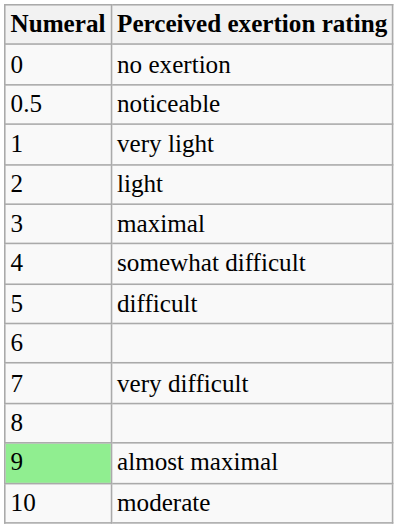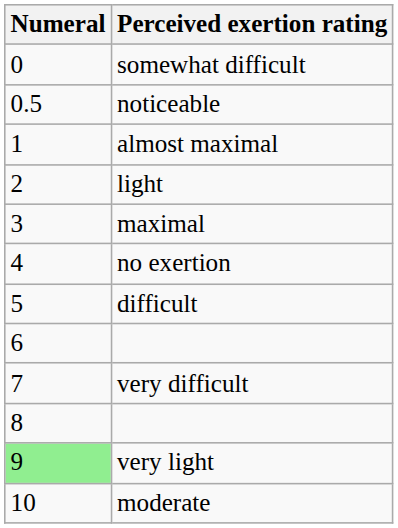row 2 | Perceived exertion rating: no exertion -> somewhat difficult
row 4 | Perceived exertion rating: very light -> almost maximal
row 7 | Perceived exertion rating: somewhat difficult -> no exertion
row 12 | Perceived exertion rating: almost maximal -> very light
